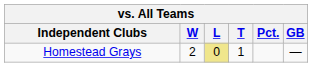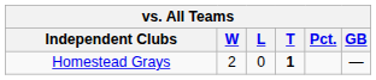Homestead Grays | L: khaki background -> no background
Homestead Grays | T: normal -> bold
